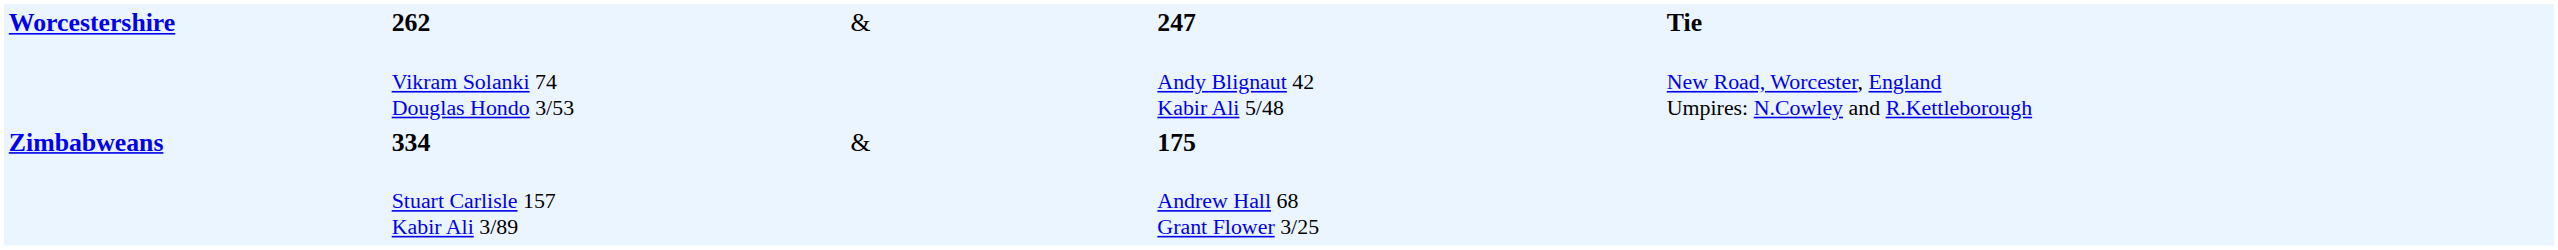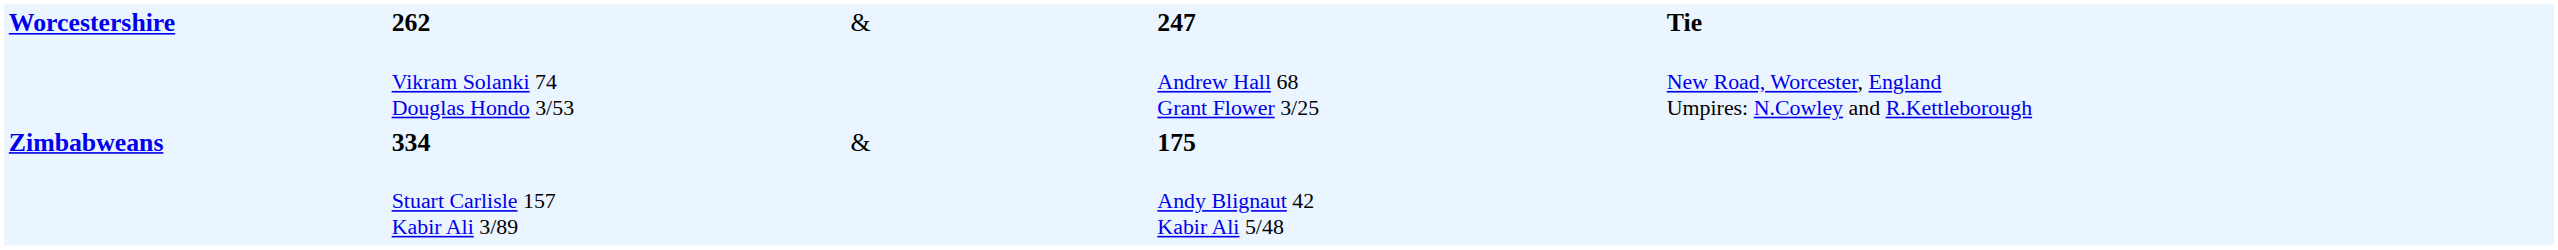Vikram Solanki 74 Douglas Hondo 3/53 | column 4: Andy Blignaut 42 Kabir Ali 5/48 -> Andrew Hall 68 Grant Flower 3/25
Stuart Carlisle 157 Kabir Ali 3/89 | column 4: Andrew Hall 68 Grant Flower 3/25 -> Andy Blignaut 42 Kabir Ali 5/48
